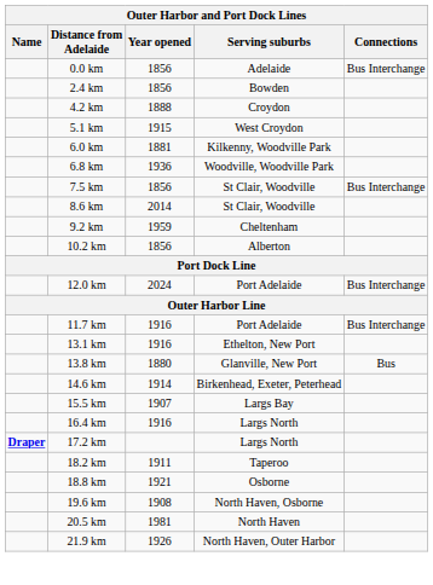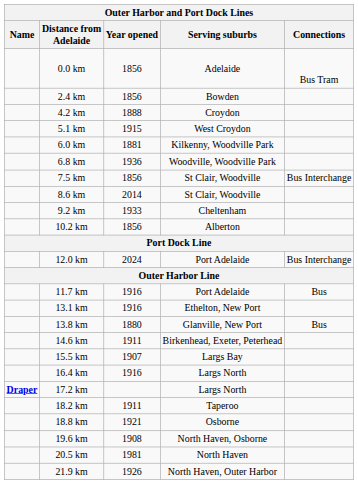0.0 km | Connections: Bus Interchange -> Bus Tram
9.2 km | Year opened: 1959 -> 1933
11.7 km | Connections: Bus Interchange -> Bus
14.6 km | Year opened: 1914 -> 1911
